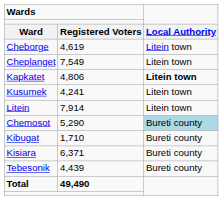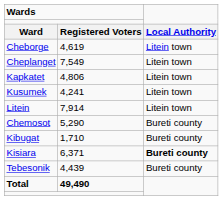Kapkatet | column 3: bold -> normal
Chemosot | column 3: lightblue background -> no background
Kisiara | column 3: normal -> bold
